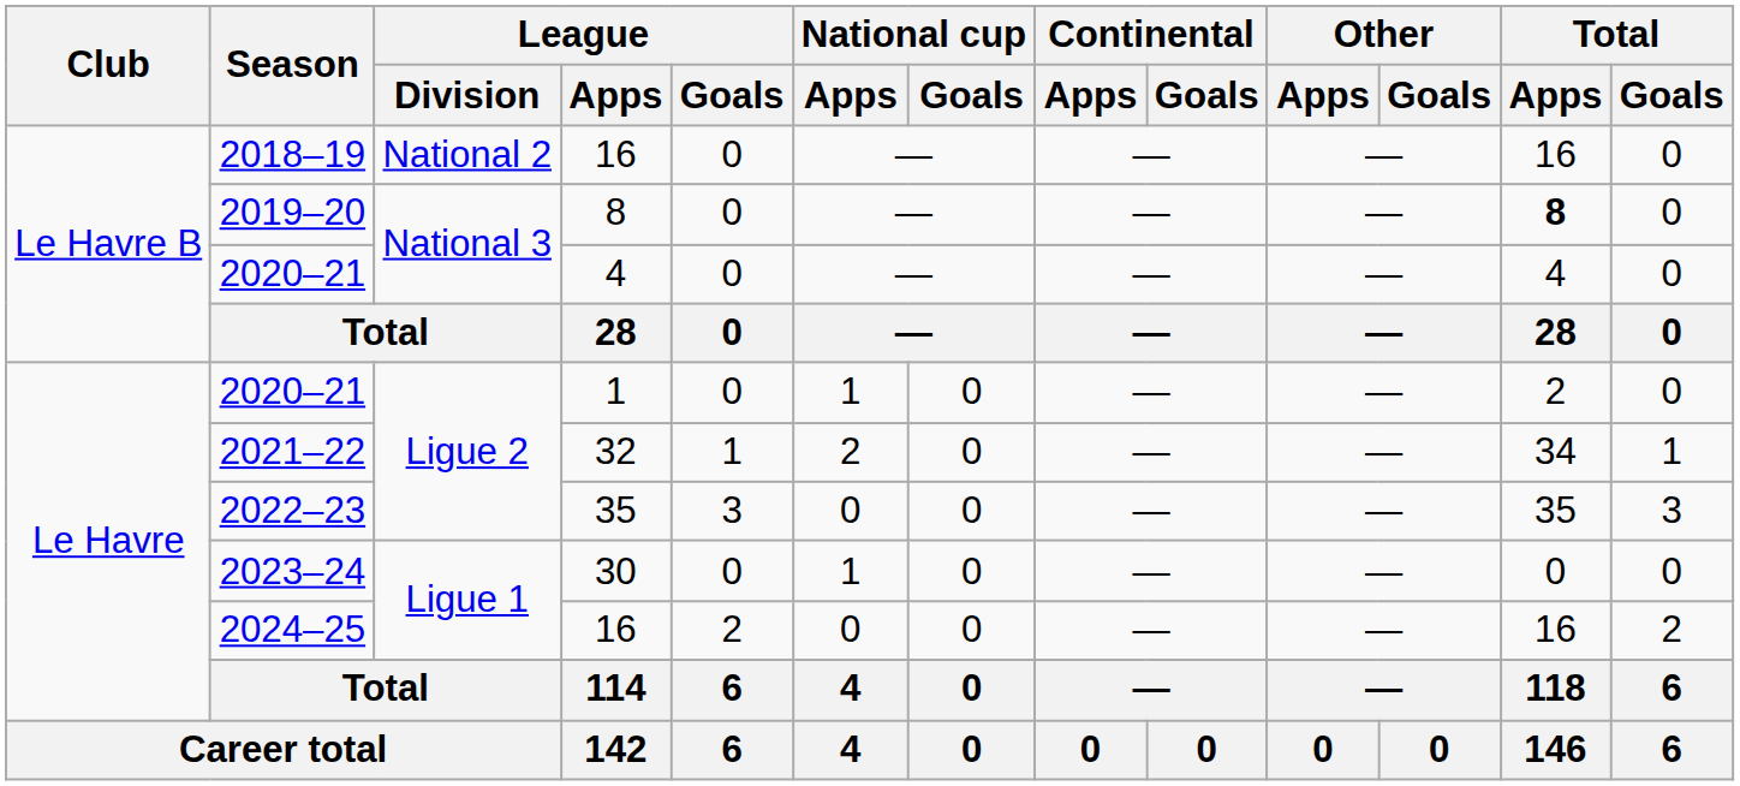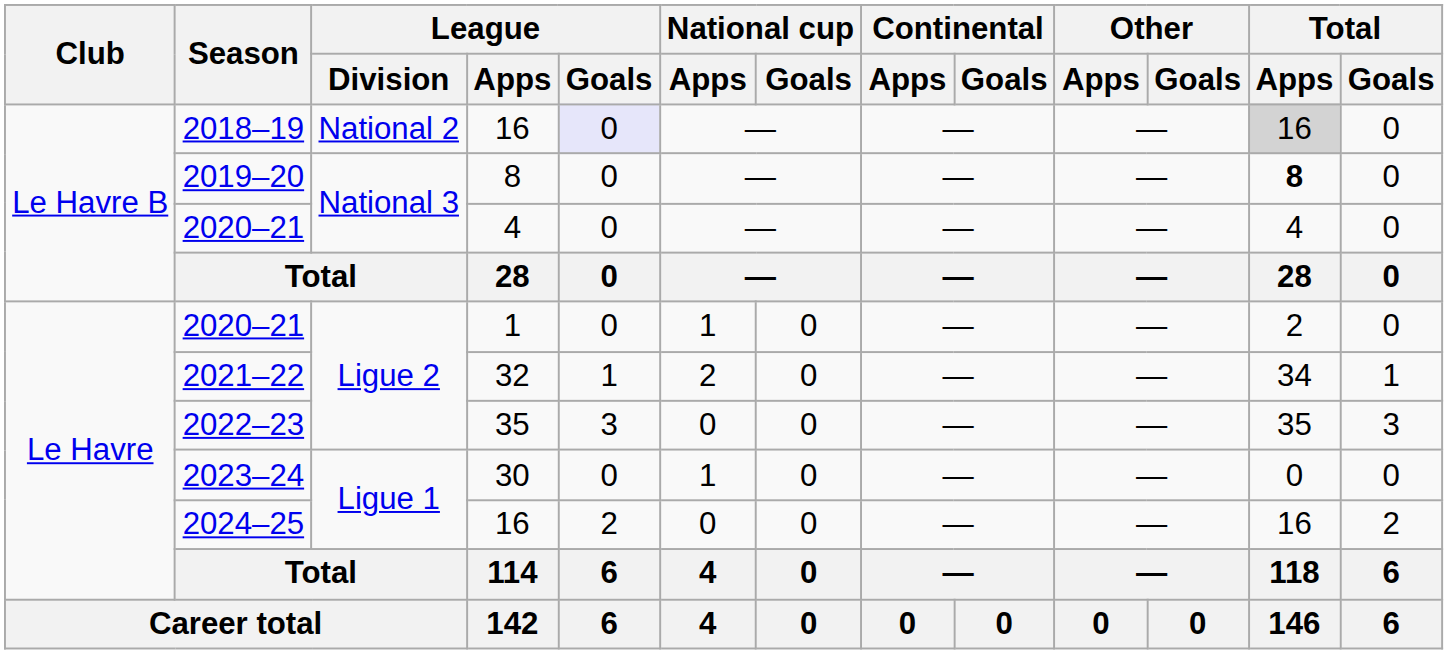2018–19 | League / Goals: no background -> lavender background
2018–19 | Total / Apps: no background -> lightgrey background
